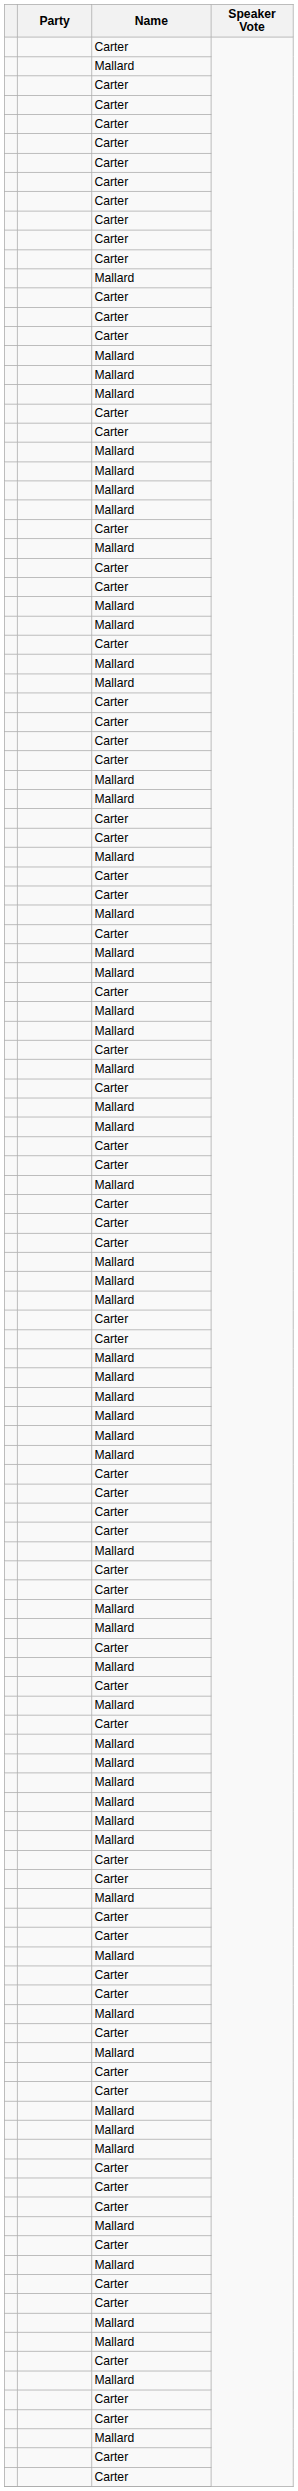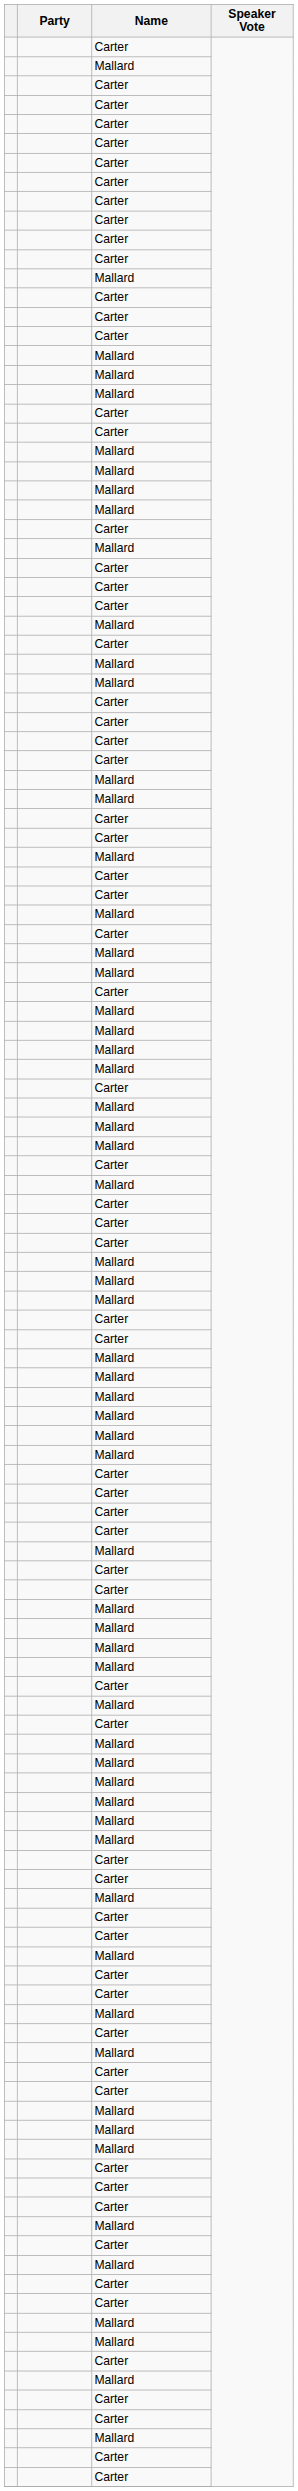row 31 | Name: Mallard -> Carter
row 54 | Name: Carter -> Mallard
row 59 | Name: Carter -> Mallard
row 85 | Name: Carter -> Mallard
